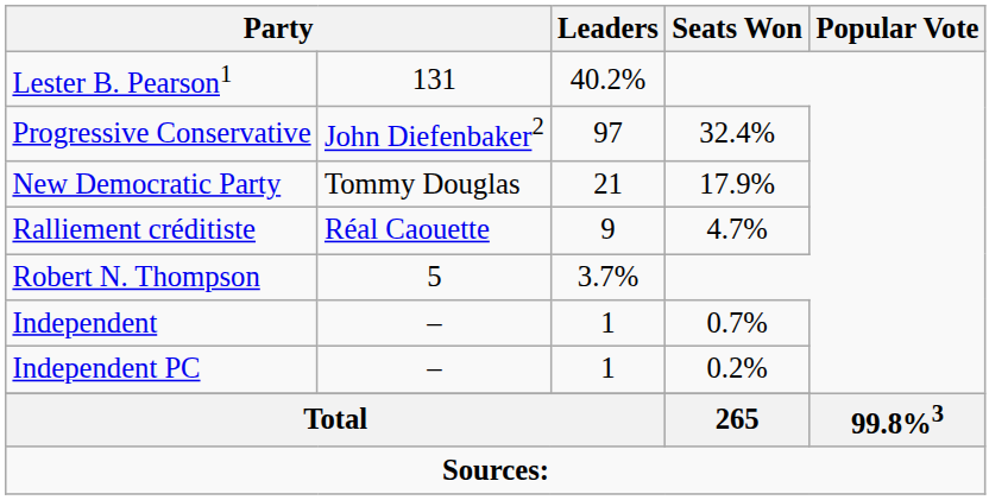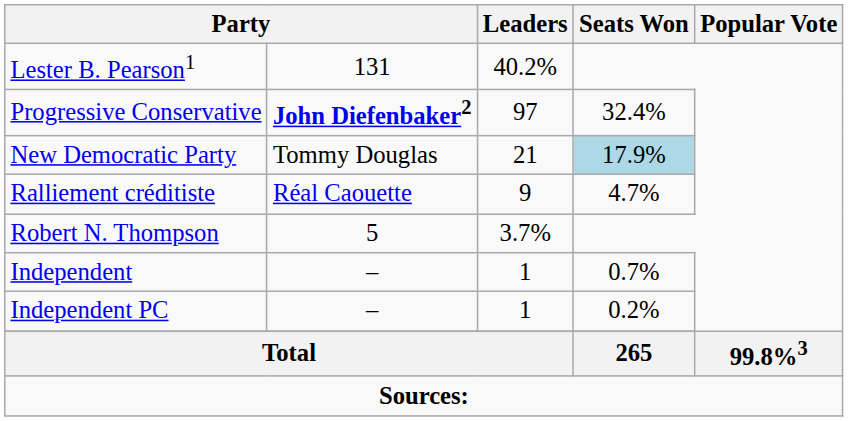Progressive Conservative | column 2: normal -> bold
New Democratic Party | Seats Won: no background -> lightblue background
